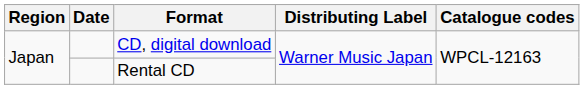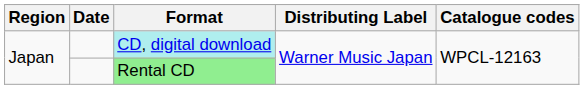CD, digital download | Format: no background -> paleturquoise background
Rental CD | Format: no background -> lightgreen background
